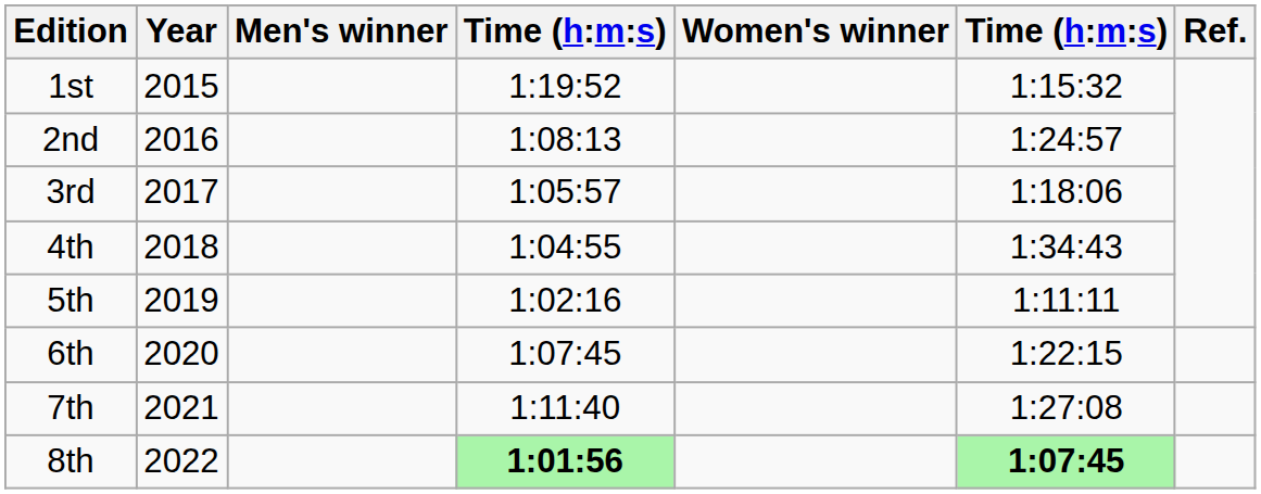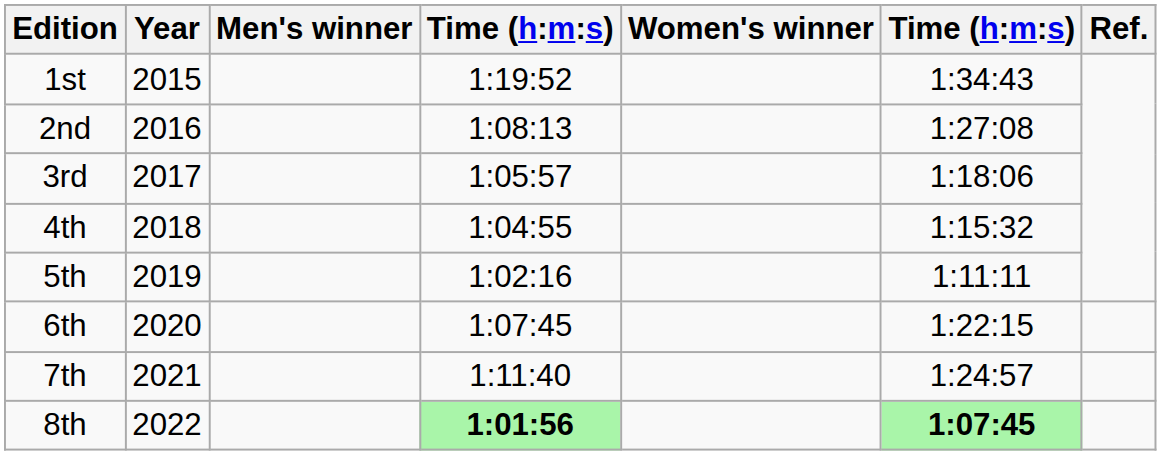1st | column 6: 1:15:32 -> 1:34:43
2nd | column 6: 1:24:57 -> 1:27:08
4th | column 6: 1:34:43 -> 1:15:32
7th | column 6: 1:27:08 -> 1:24:57
